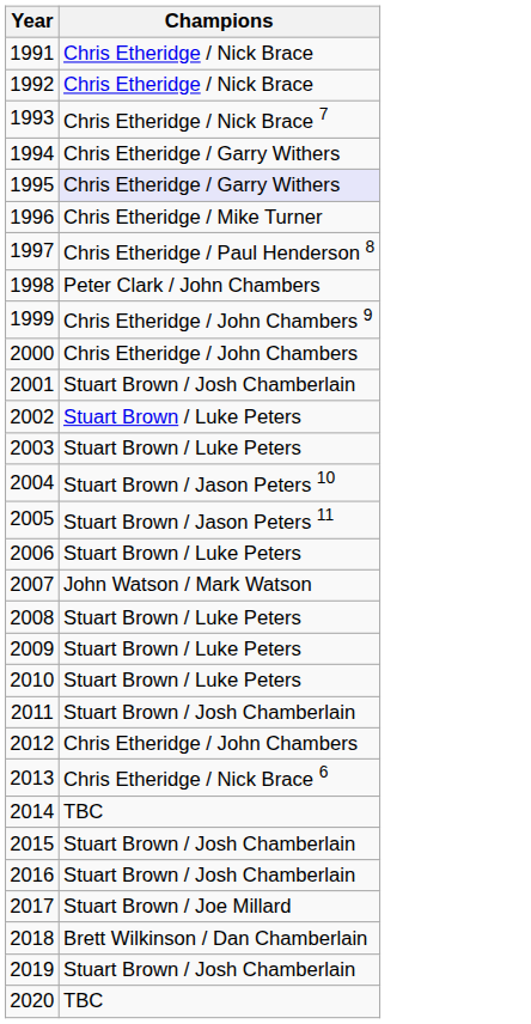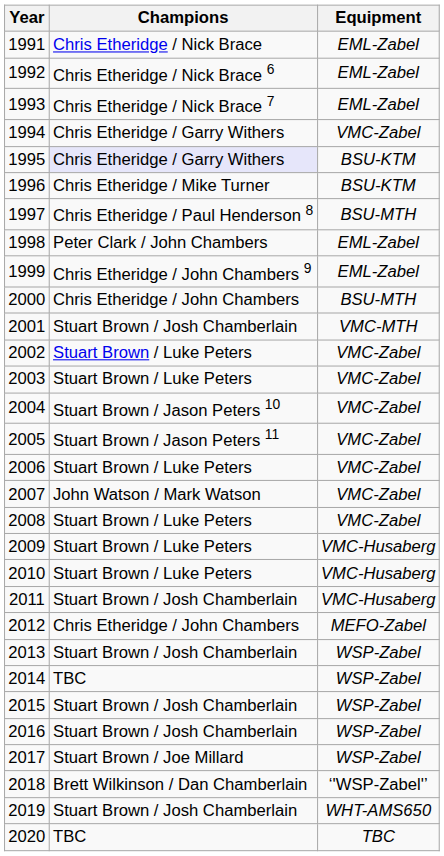+ column: Equipment | EML-Zabel | EML-Zabel | EML-Zabel | VMC-Zabel | BSU-KTM | BSU-KTM | BSU-MTH | EML-Zabel | EML-Zabel | BSU-MTH | VMC-MTH | VMC-Zabel | VMC-Zabel | VMC-Zabel | VMC-Zabel | VMC-Zabel | VMC-Zabel | VMC-Zabel | VMC-Husaberg | VMC-Husaberg | VMC-Husaberg | MEFO-Zabel | WSP-Zabel | WSP-Zabel | WSP-Zabel | WSP-Zabel | WSP-Zabel | ‘'WSP-Zabel'’ | WHT-AMS650 | TBC
1992 | Champions: Chris Etheridge / Nick Brace -> Chris Etheridge / Nick Brace 6
2013 | Champions: Chris Etheridge / Nick Brace 6 -> Stuart Brown / Josh Chamberlain
